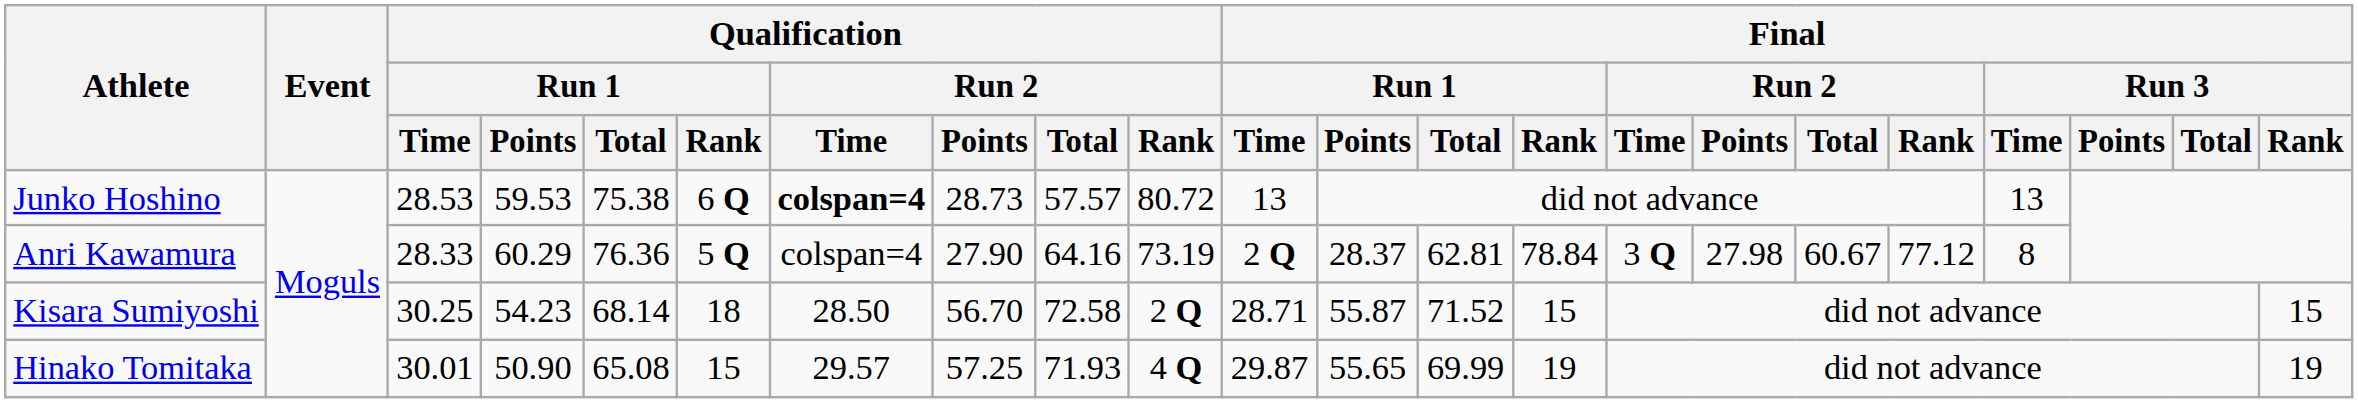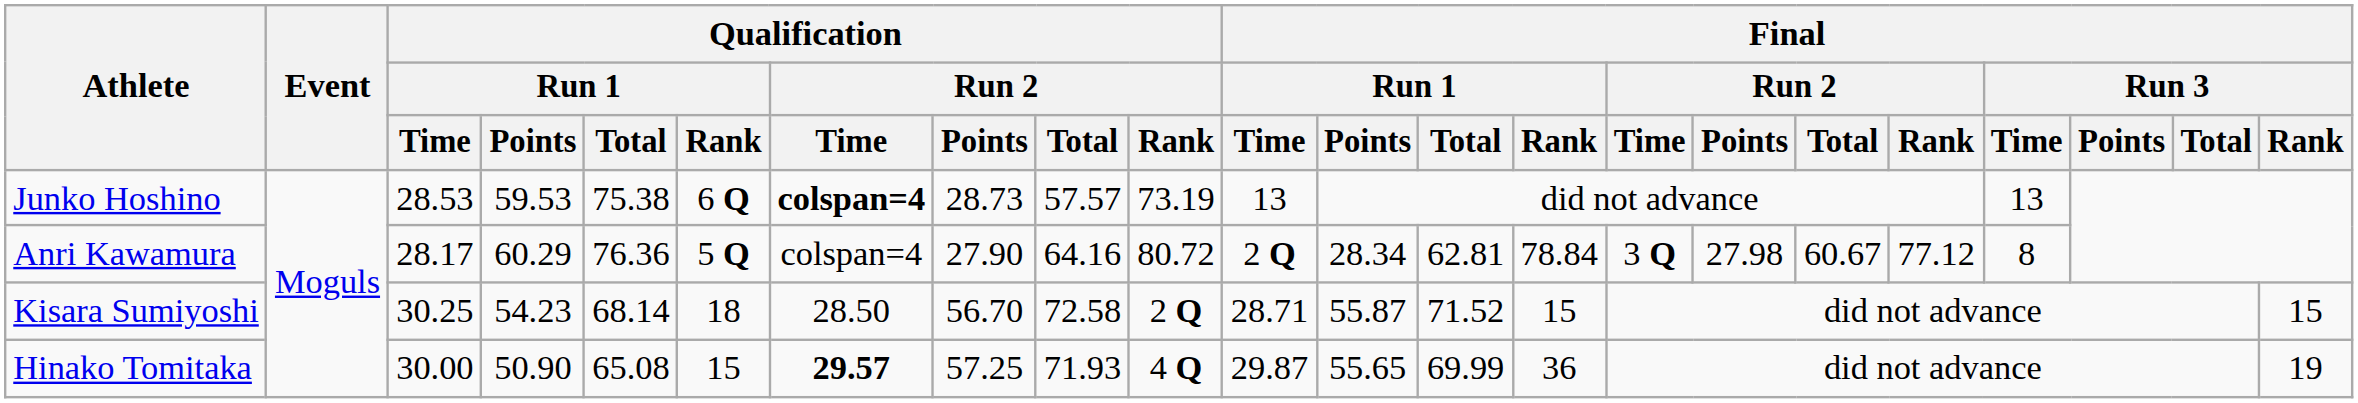Junko Hoshino | Qualification / Run 2 / Rank: 80.72 -> 73.19
Anri Kawamura | Qualification / Run 1 / Time: 28.33 -> 28.17
Anri Kawamura | Qualification / Run 2 / Rank: 73.19 -> 80.72
Anri Kawamura | Final / Run 1 / Points: 28.37 -> 28.34
Hinako Tomitaka | Qualification / Run 1 / Time: 30.01 -> 30.00
Hinako Tomitaka | Qualification / Run 2 / Time: normal -> bold
Hinako Tomitaka | Final / Run 1 / Rank: 19 -> 36
